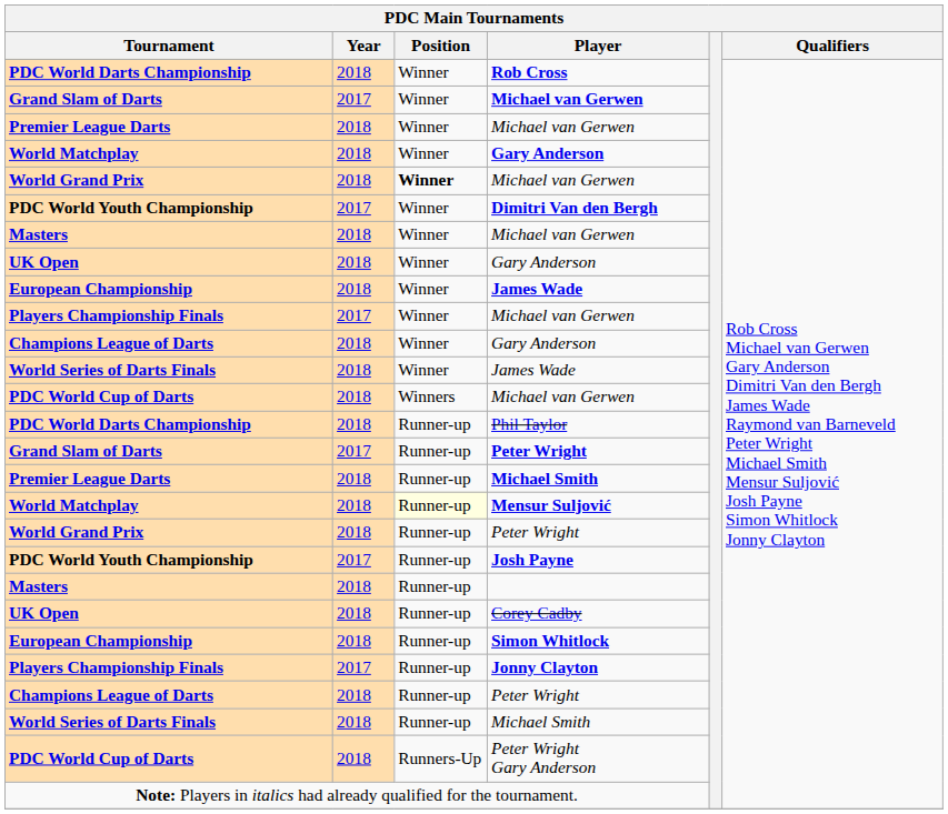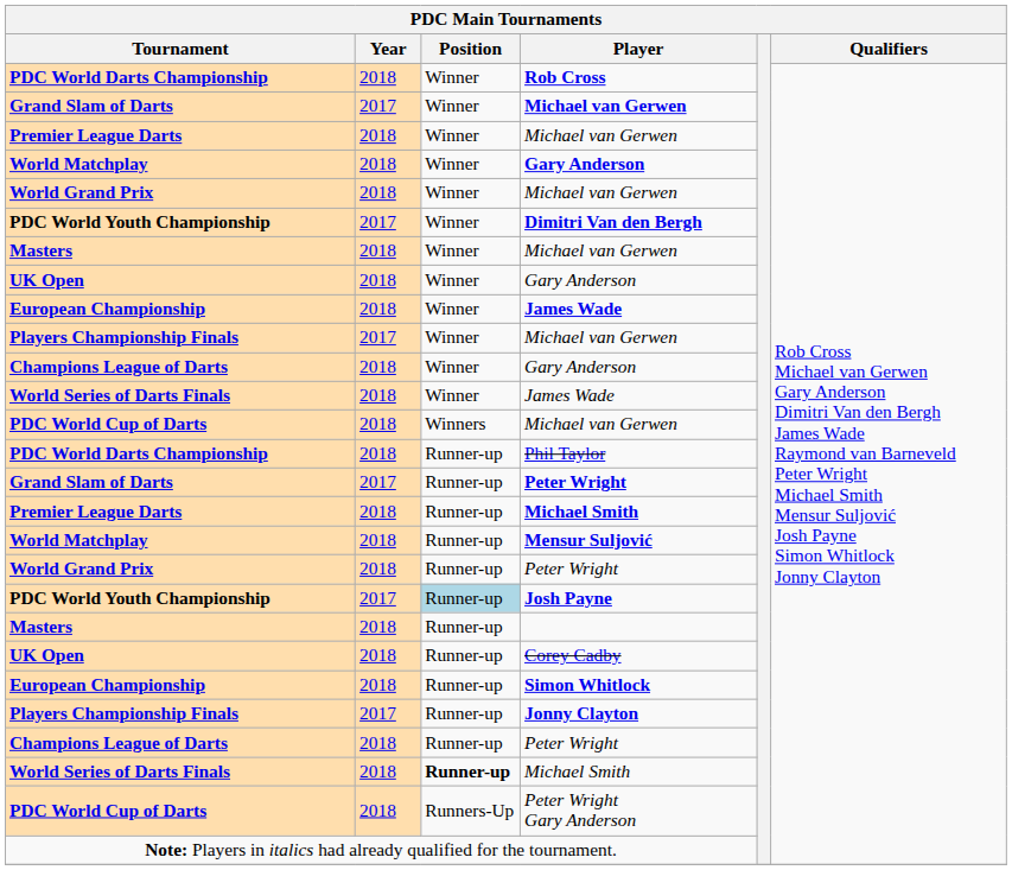World Grand Prix / Michael van Gerwen | Position: bold -> normal
Mensur Suljović | Position: lightyellow background -> no background
Josh Payne | Position: no background -> lightblue background
World Series of Darts Finals / Michael Smith | Position: normal -> bold
